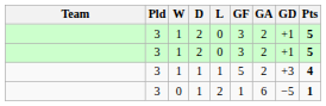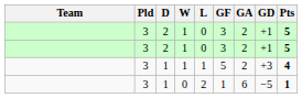columns swapped: W <-> D
